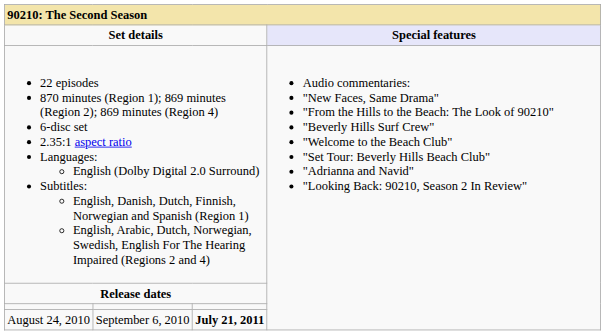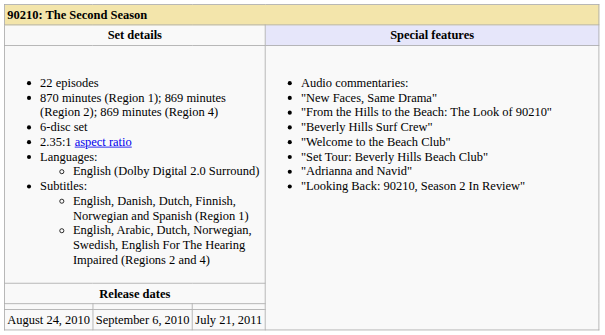August 24, 2010 | column 3: bold -> normal
